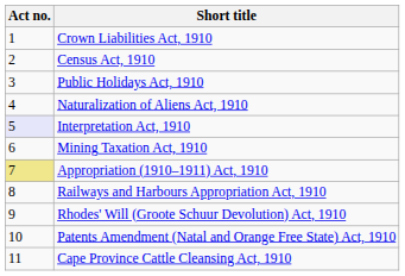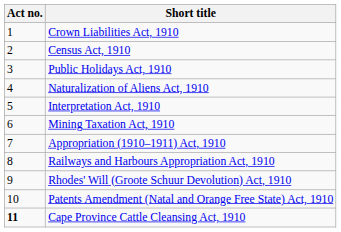Interpretation Act, 1910 | Act no.: lavender background -> no background
Appropriation (1910–1911) Act, 1910 | Act no.: khaki background -> no background
Cape Province Cattle Cleansing Act, 1910 | Act no.: normal -> bold
